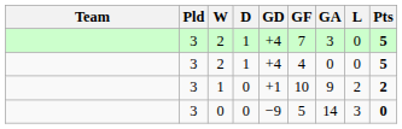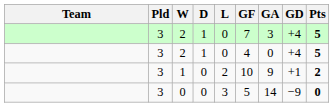columns swapped: L <-> GD
